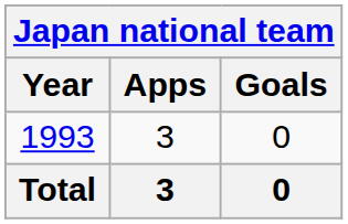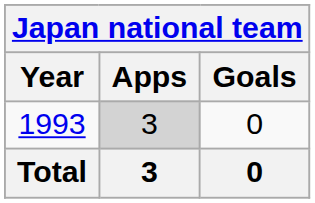1993 | Apps: no background -> lightgrey background
